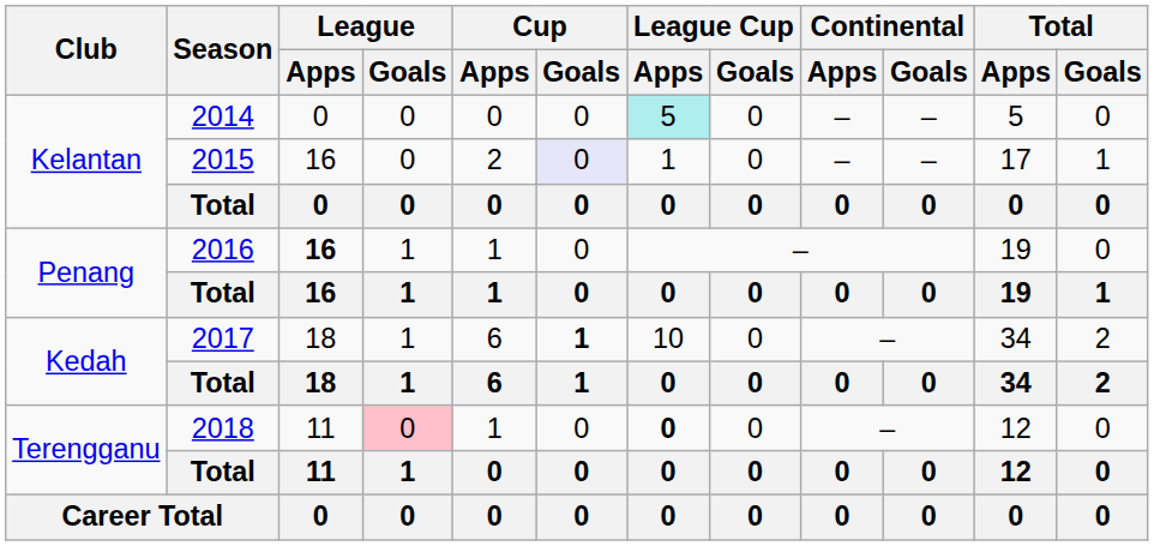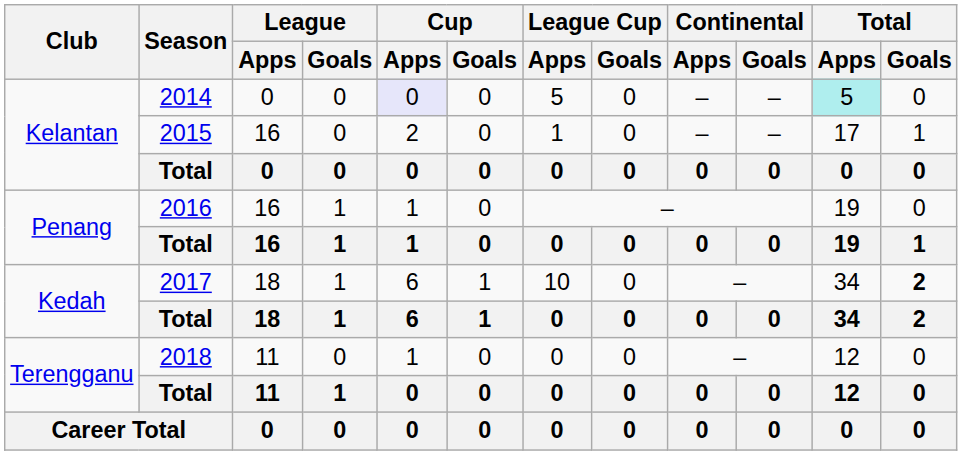2014 | Cup / Apps: no background -> lavender background
2014 | League Cup / Apps: paleturquoise background -> no background
2014 | Total / Apps: no background -> paleturquoise background
2015 | Cup / Goals: lavender background -> no background
2016 | League / Apps: bold -> normal
2017 | Cup / Goals: bold -> normal
2017 | Total / Goals: normal -> bold
2018 | League / Goals: pink background -> no background
2018 | League Cup / Apps: bold -> normal
